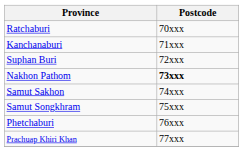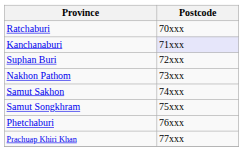Kanchanaburi | Postcode: no background -> lavender background
Nakhon Pathom | Postcode: bold -> normal
